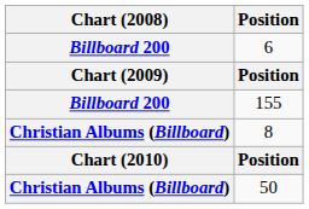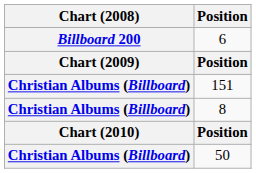row 4 | Chart (2008): Billboard 200 -> Christian Albums (Billboard)
row 4 | Position: 155 -> 151
